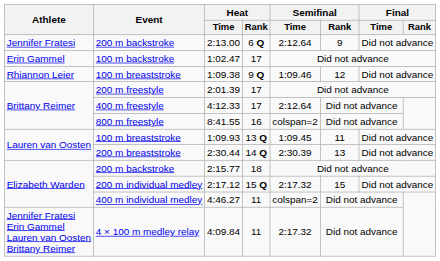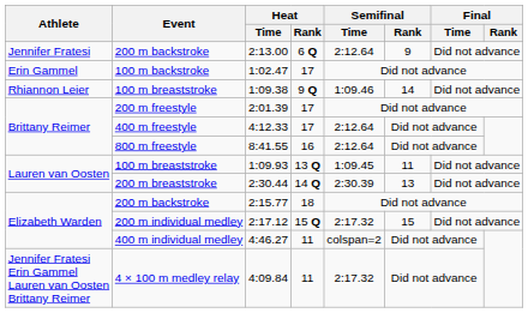1:09.38 | Semifinal / Rank: 12 -> 14
8:41.55 | Semifinal / Time: colspan=2 -> 2:12.64
